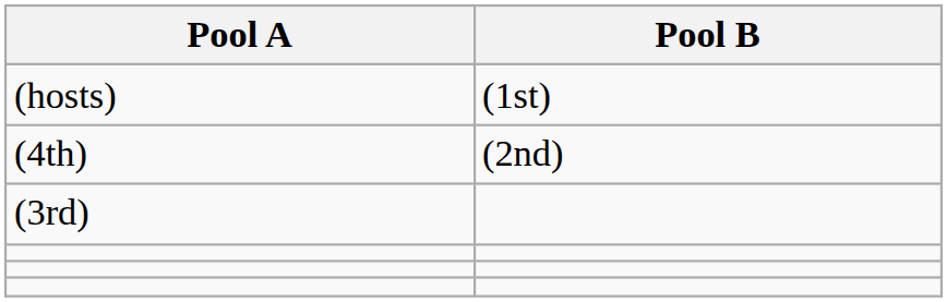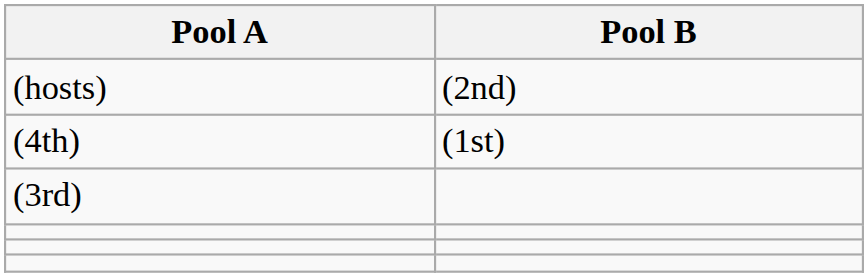row 2 | Pool B: (1st) -> (2nd)
row 3 | Pool B: (2nd) -> (1st)
